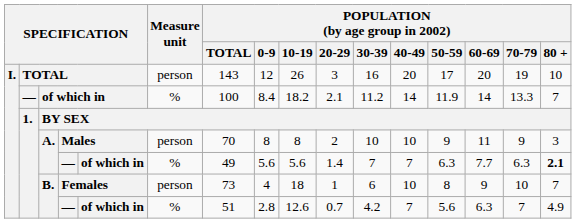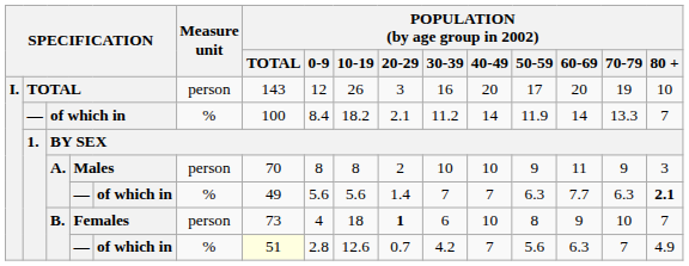Females | POPULATION (by age group in 2002) / 20-29: normal -> bold
B. / — | POPULATION (by age group in 2002) / TOTAL: no background -> lightyellow background
